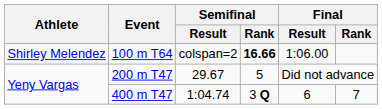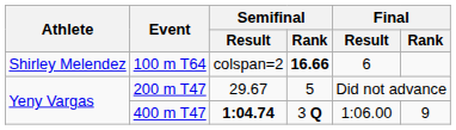100 m T64 | Final / Result: 1:06.00 -> 6
400 m T47 | Semifinal / Result: normal -> bold
400 m T47 | Final / Result: 6 -> 1:06.00
400 m T47 | Final / Rank: 7 -> 9
